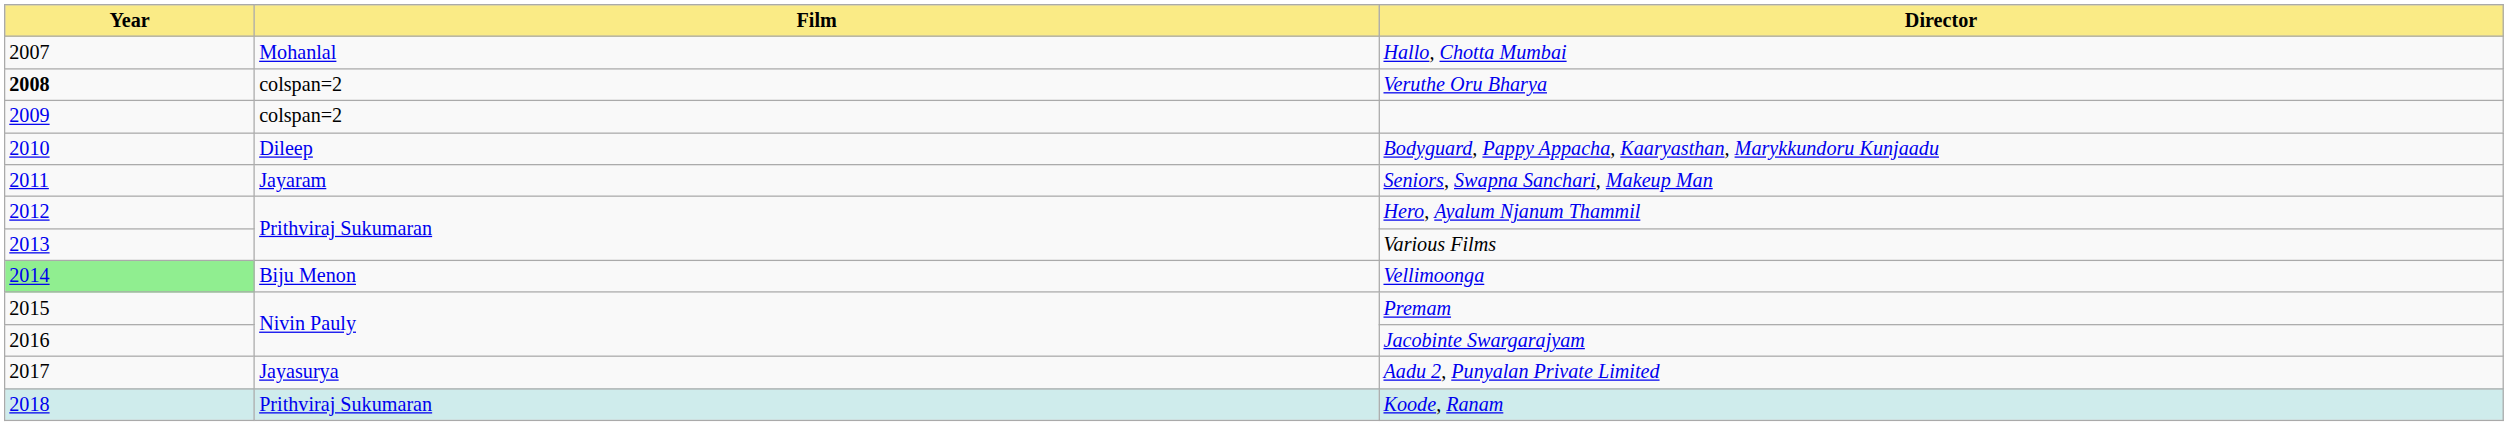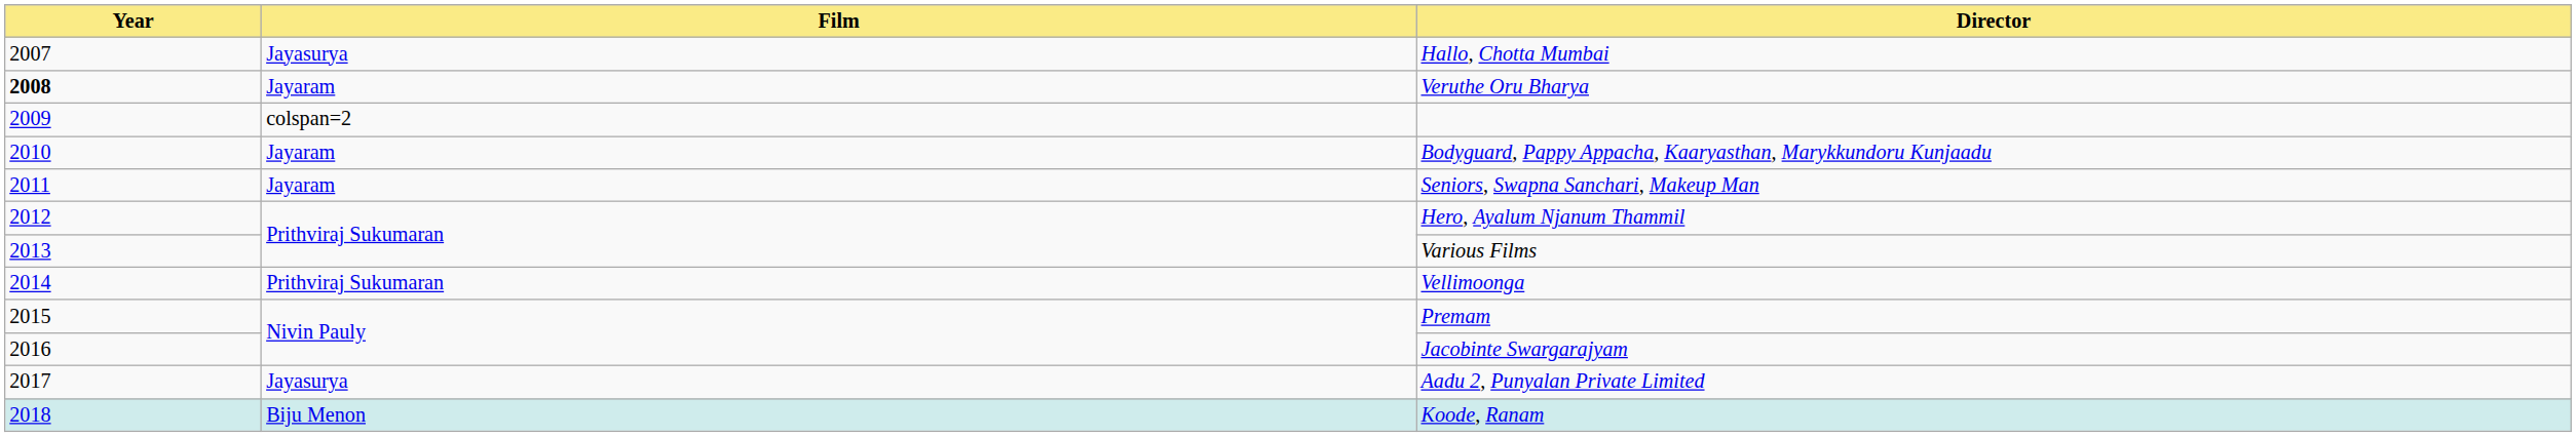Hallo, Chotta Mumbai | Film: Mohanlal -> Jayasurya
Veruthe Oru Bharya | Film: colspan=2 -> Jayaram
Bodyguard, Pappy Appacha, Kaaryasthan, Marykkundoru Kunjaadu | Film: Dileep -> Jayaram
Vellimoonga | Year: lightgreen background -> no background
Vellimoonga | Film: Biju Menon -> Prithviraj Sukumaran
Koode, Ranam | Film: Prithviraj Sukumaran -> Biju Menon
